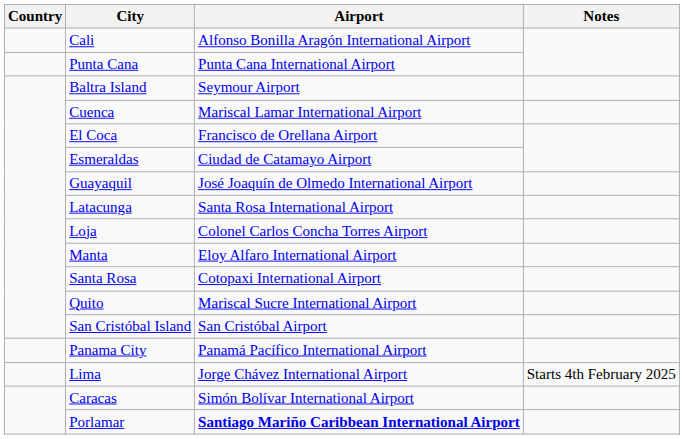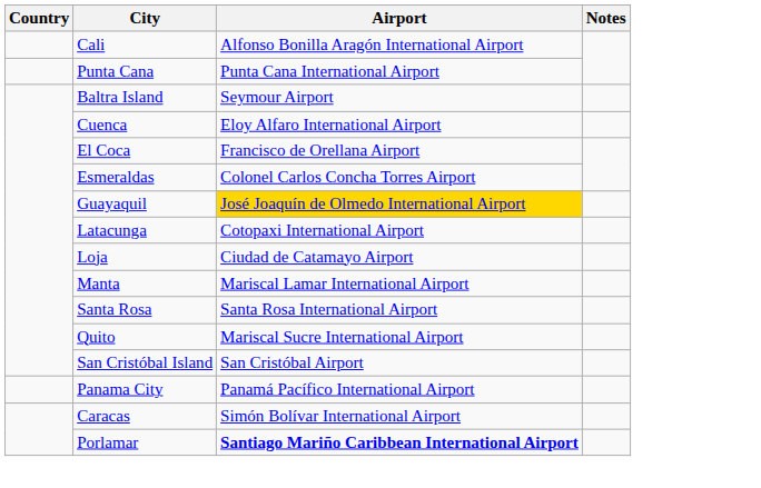Cuenca | Airport: Mariscal Lamar International Airport -> Eloy Alfaro International Airport
Esmeraldas | Airport: Ciudad de Catamayo Airport -> Colonel Carlos Concha Torres Airport
Guayaquil | Airport: no background -> gold background
Latacunga | Airport: Santa Rosa International Airport -> Cotopaxi International Airport
Loja | Airport: Colonel Carlos Concha Torres Airport -> Ciudad de Catamayo Airport
Manta | Airport: Eloy Alfaro International Airport -> Mariscal Lamar International Airport
Santa Rosa | Airport: Cotopaxi International Airport -> Santa Rosa International Airport
- row: Lima | Jorge Chávez International Airport | Starts 4th February 2025
